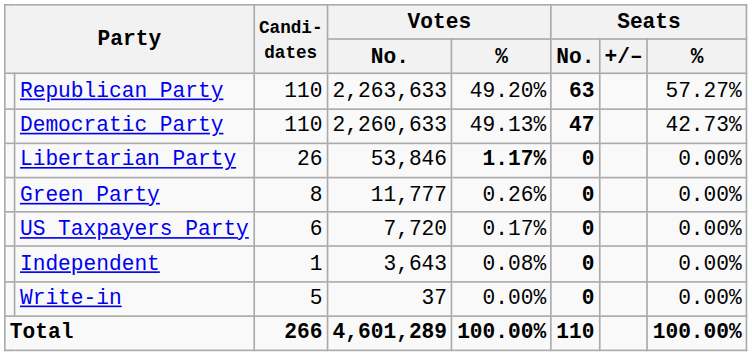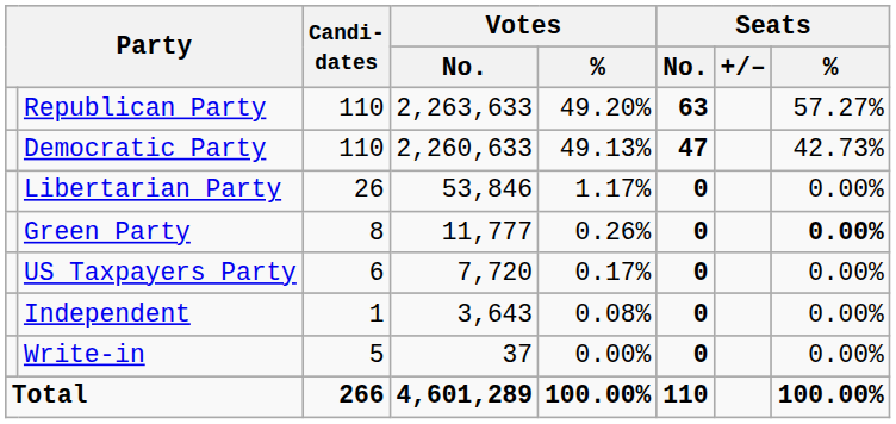Libertarian Party | Votes / %: bold -> normal
Green Party | Seats / %: normal -> bold
